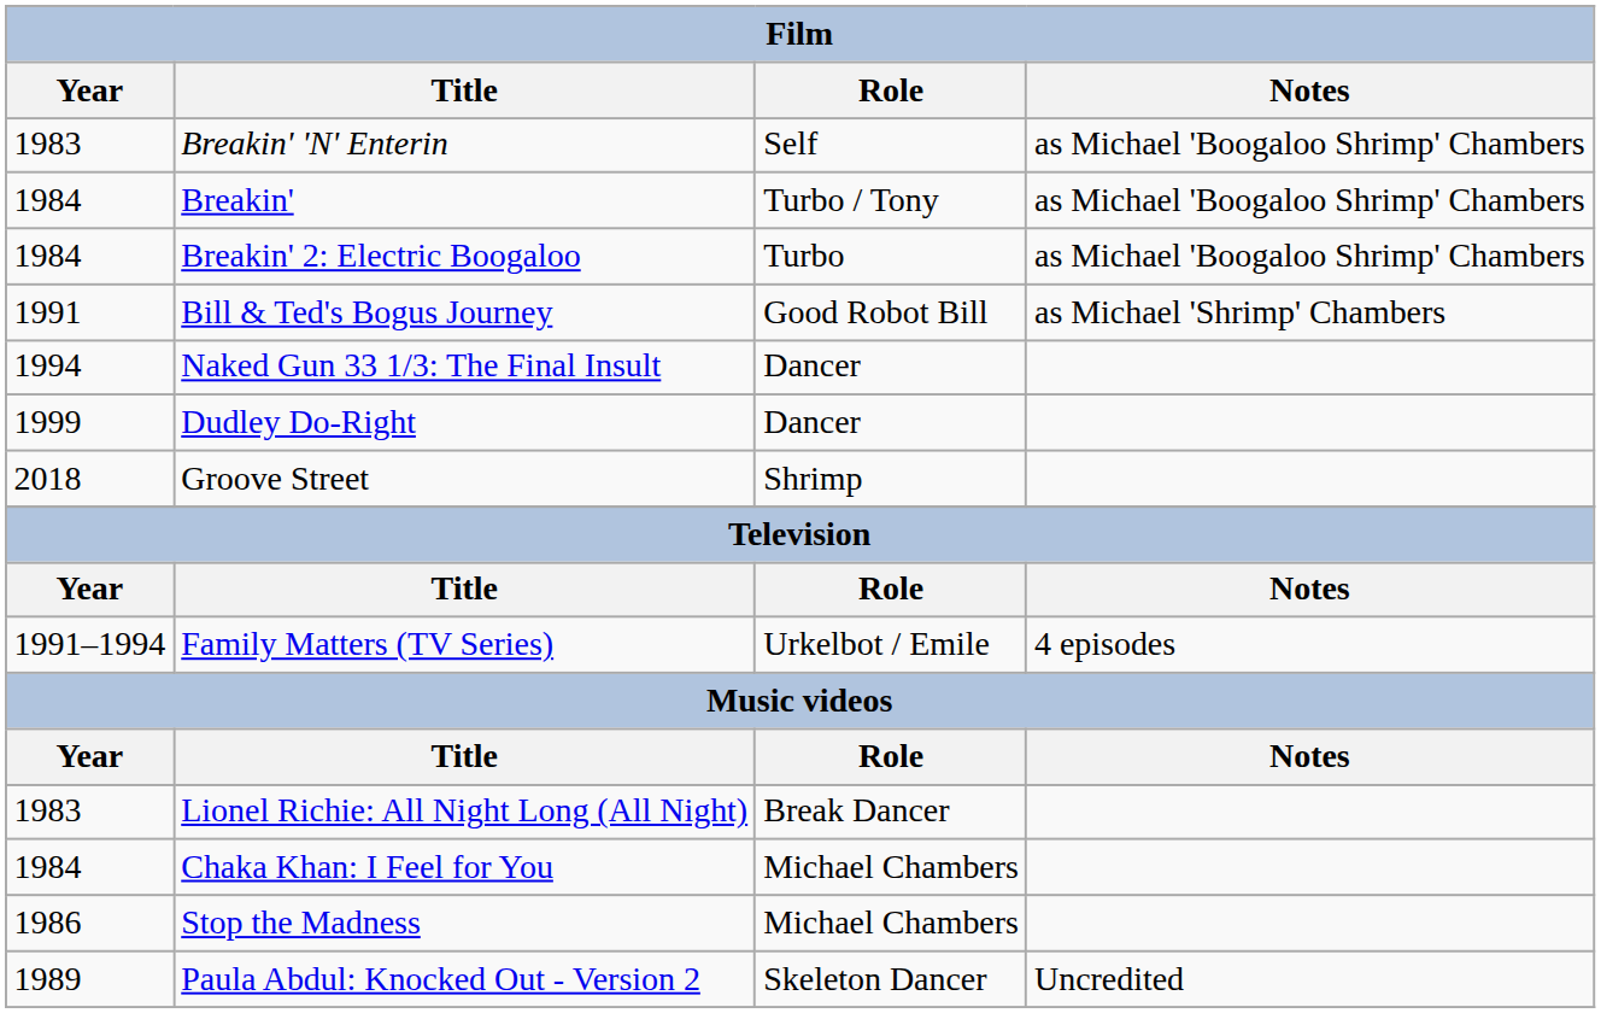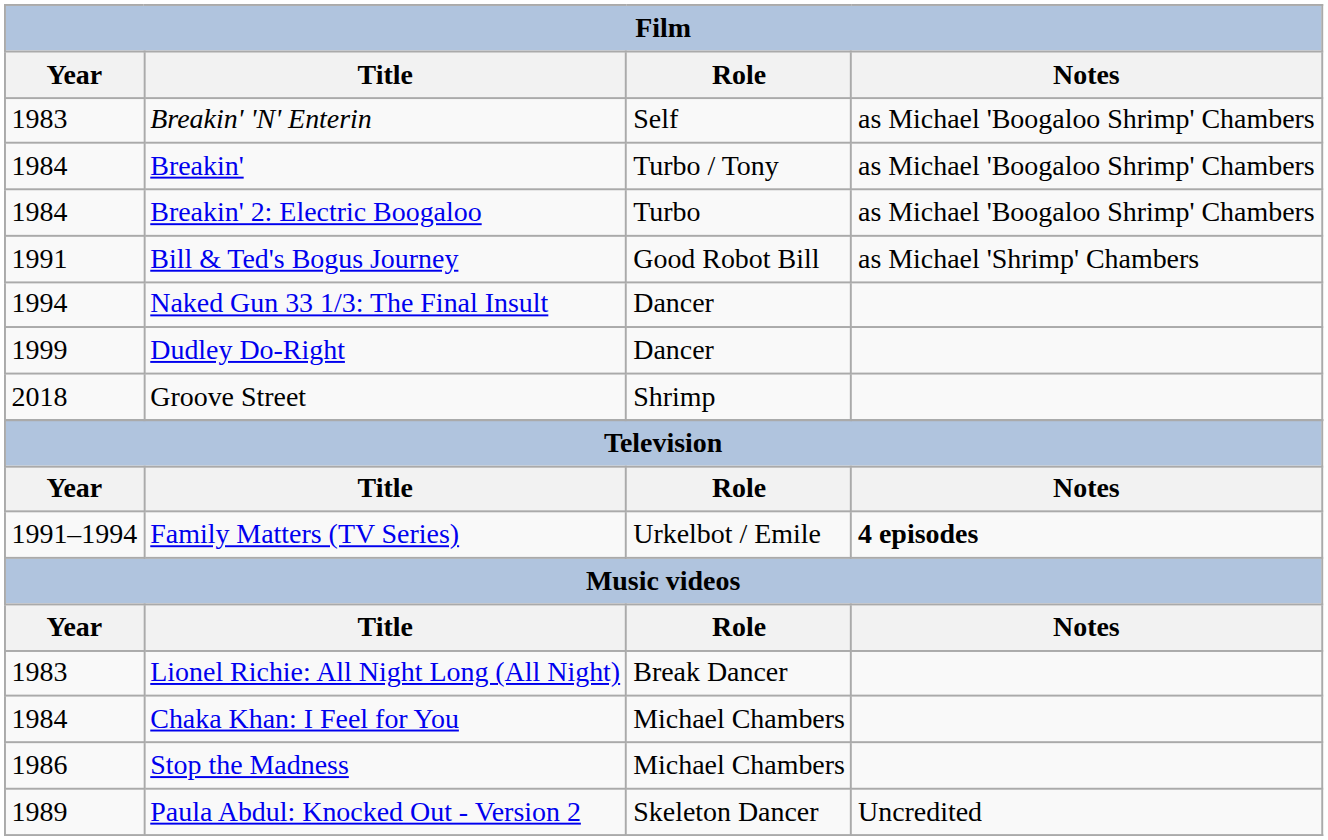Family Matters (TV Series) | Notes: normal -> bold
